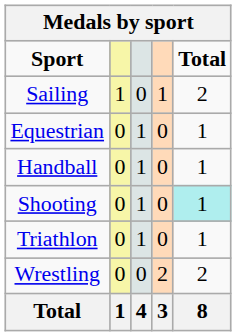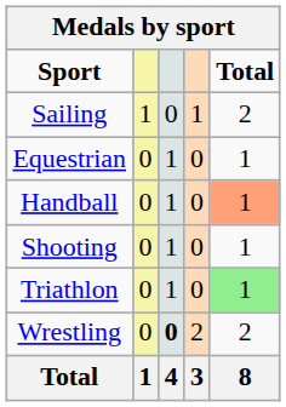Handball | Total: no background -> lightsalmon background
Shooting | Total: paleturquoise background -> no background
Triathlon | Total: no background -> lightgreen background
Wrestling | column 3: normal -> bold
